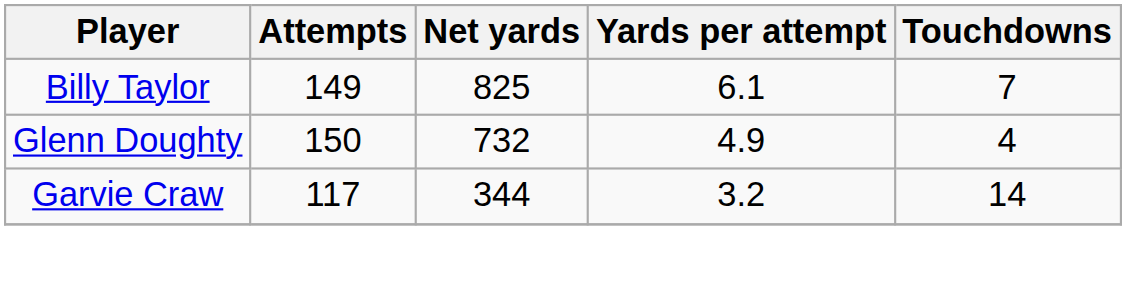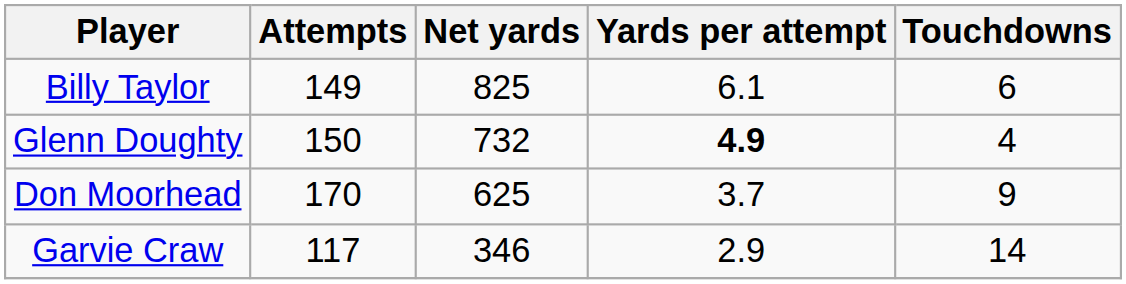Billy Taylor | Touchdowns: 7 -> 6
Glenn Doughty | Yards per attempt: normal -> bold
+ row: Don Moorhead | 170 | 625 | 3.7 | 9
Garvie Craw | Net yards: 344 -> 346
Garvie Craw | Yards per attempt: 3.2 -> 2.9
